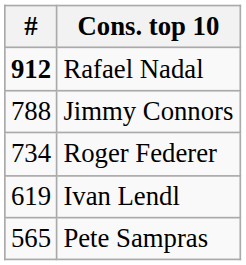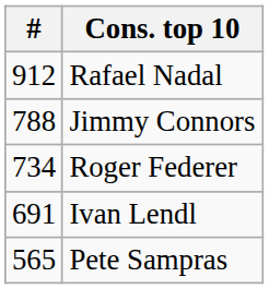Rafael Nadal | #: bold -> normal
Ivan Lendl | #: 619 -> 691
